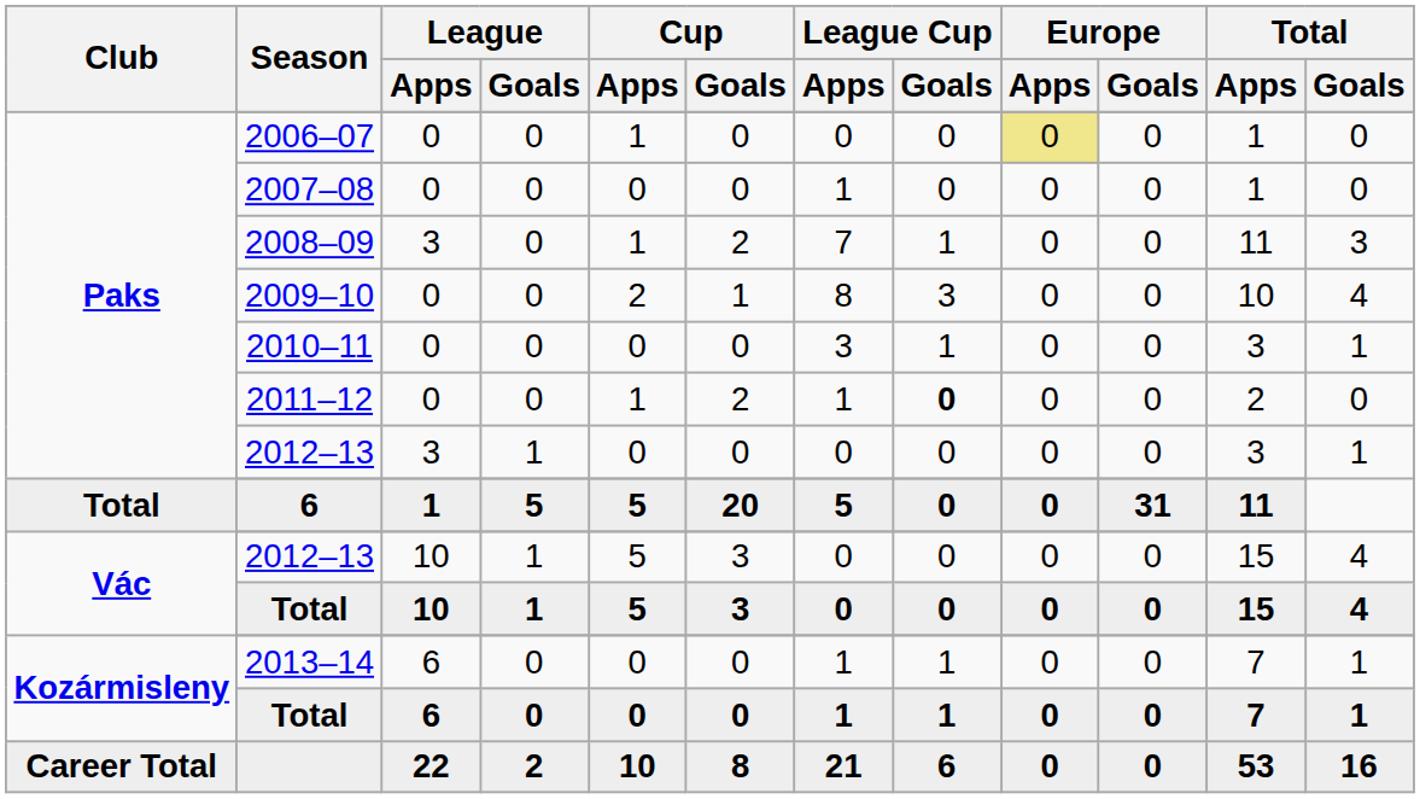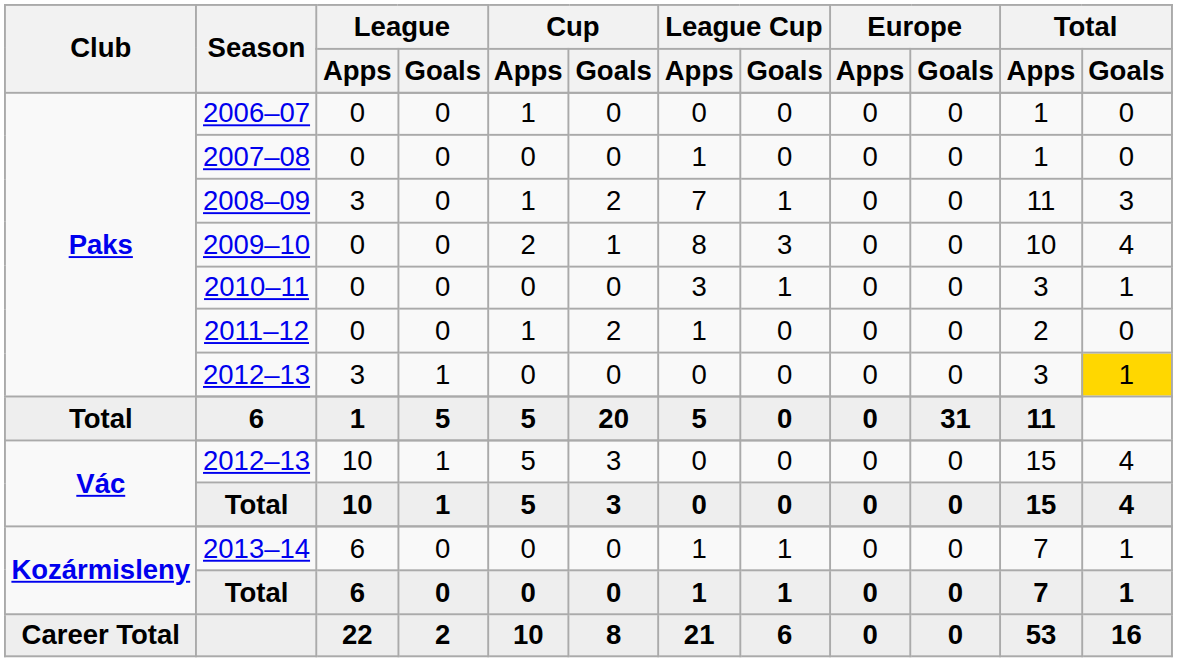2006–07 | Europe / Apps: khaki background -> no background
2011–12 | League Cup / Goals: bold -> normal
Paks / 2012–13 | Total / Goals: no background -> gold background
